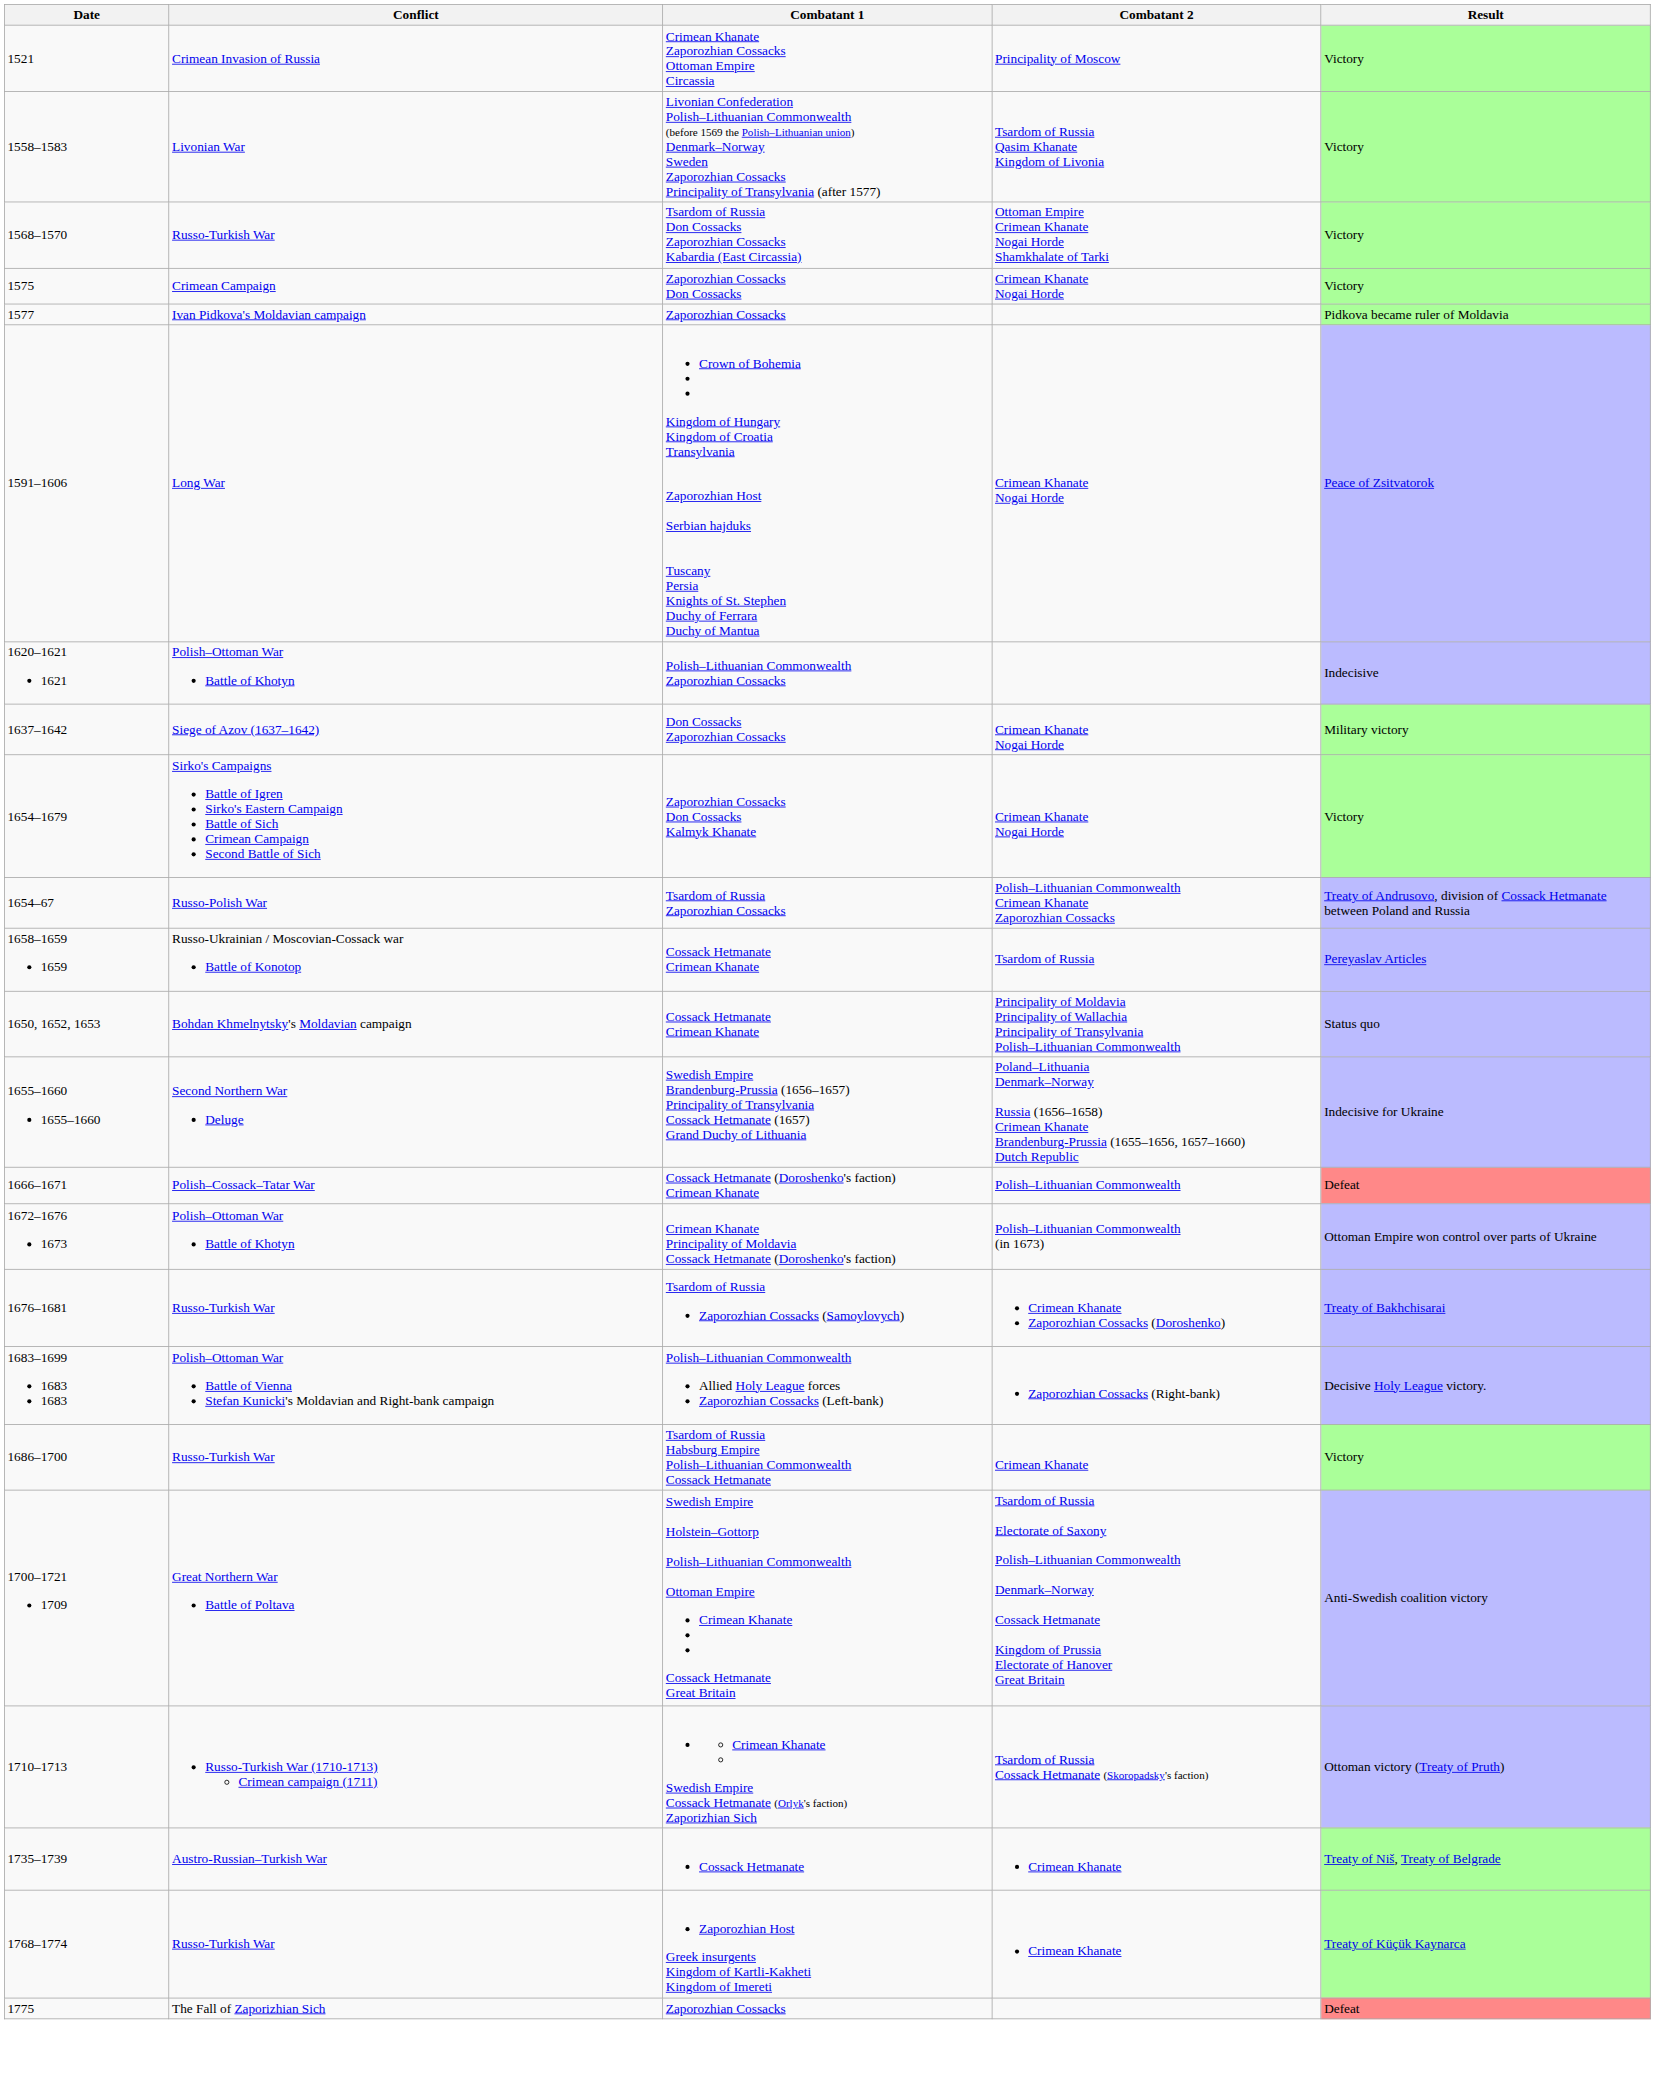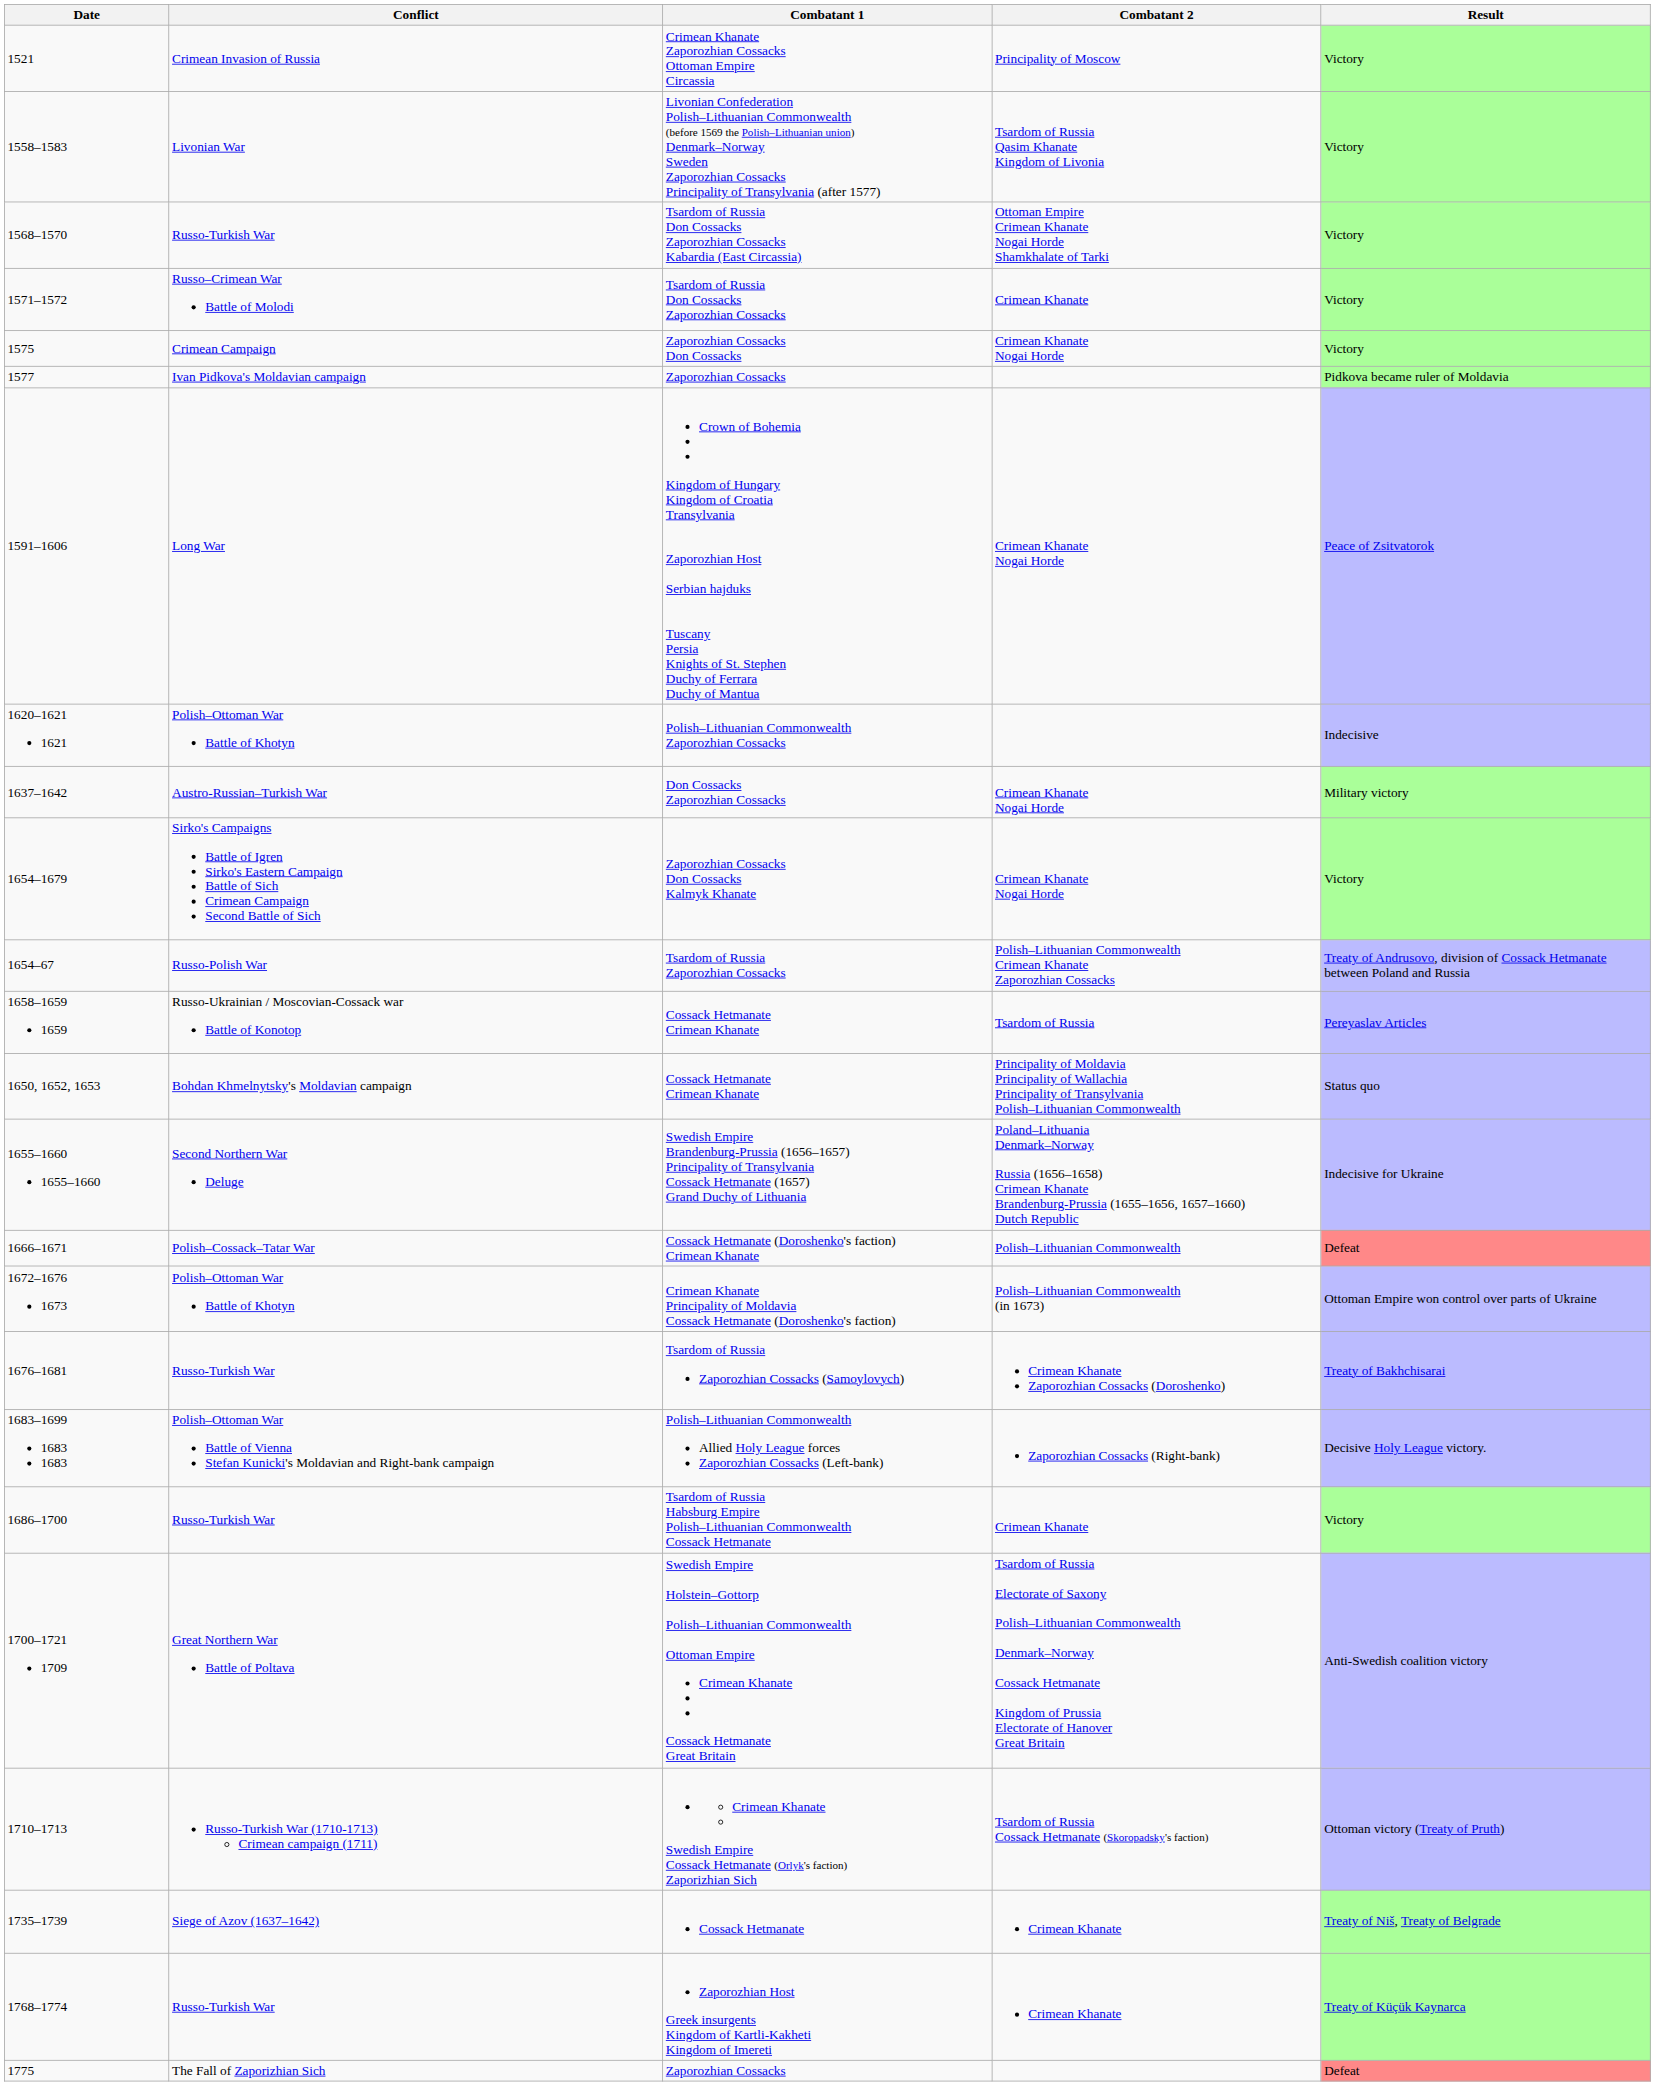+ row: 1571–1572 | Russo–Crimean War Battle of Molodi | Tsardom of Russia Don Cossacks Zaporozhian Cossacks | Crimean Khanate | Victory
Don Cossacks Zaporozhian Cossacks | Conflict: Siege of Azov (1637–1642) -> Austro-Russian–Turkish War
Cossack Hetmanate | Conflict: Austro-Russian–Turkish War -> Siege of Azov (1637–1642)
